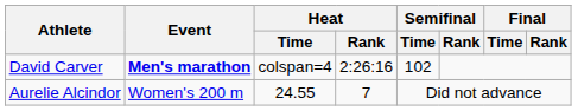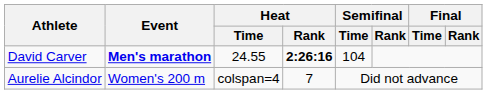David Carver | Heat / Time: colspan=4 -> 24.55
David Carver | Heat / Rank: normal -> bold
David Carver | Semifinal / Time: 102 -> 104
Aurelie Alcindor | Heat / Time: 24.55 -> colspan=4
